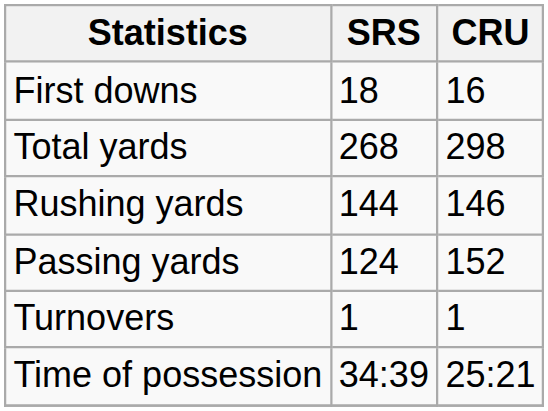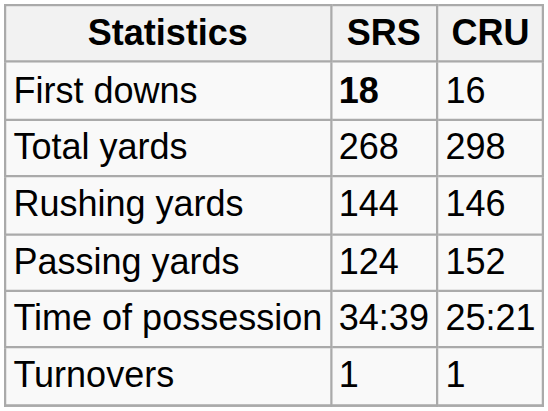First downs | SRS: normal -> bold
rows swapped: Turnovers <-> Time of possession
